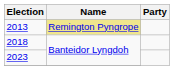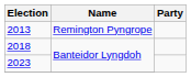2013 | Name: khaki background -> no background
